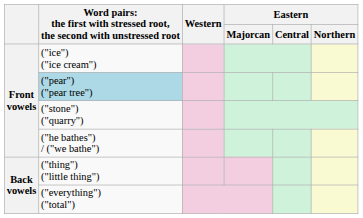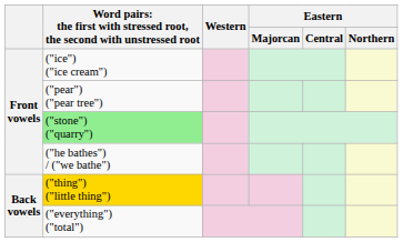("pear") ("pear tree") | column 2: lightblue background -> no background
("stone") ("quarry") | column 2: no background -> lightgreen background
("thing") ("little thing") | column 2: no background -> gold background
